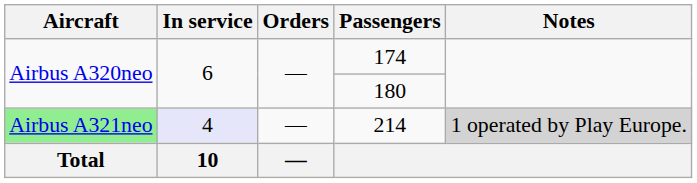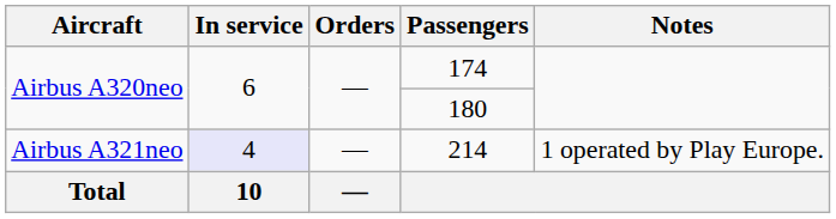214 | Aircraft: lightgreen background -> no background
214 | Notes: lightgrey background -> no background
